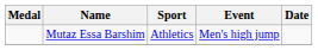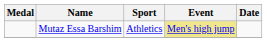Mutaz Essa Barshim | Event: no background -> khaki background
